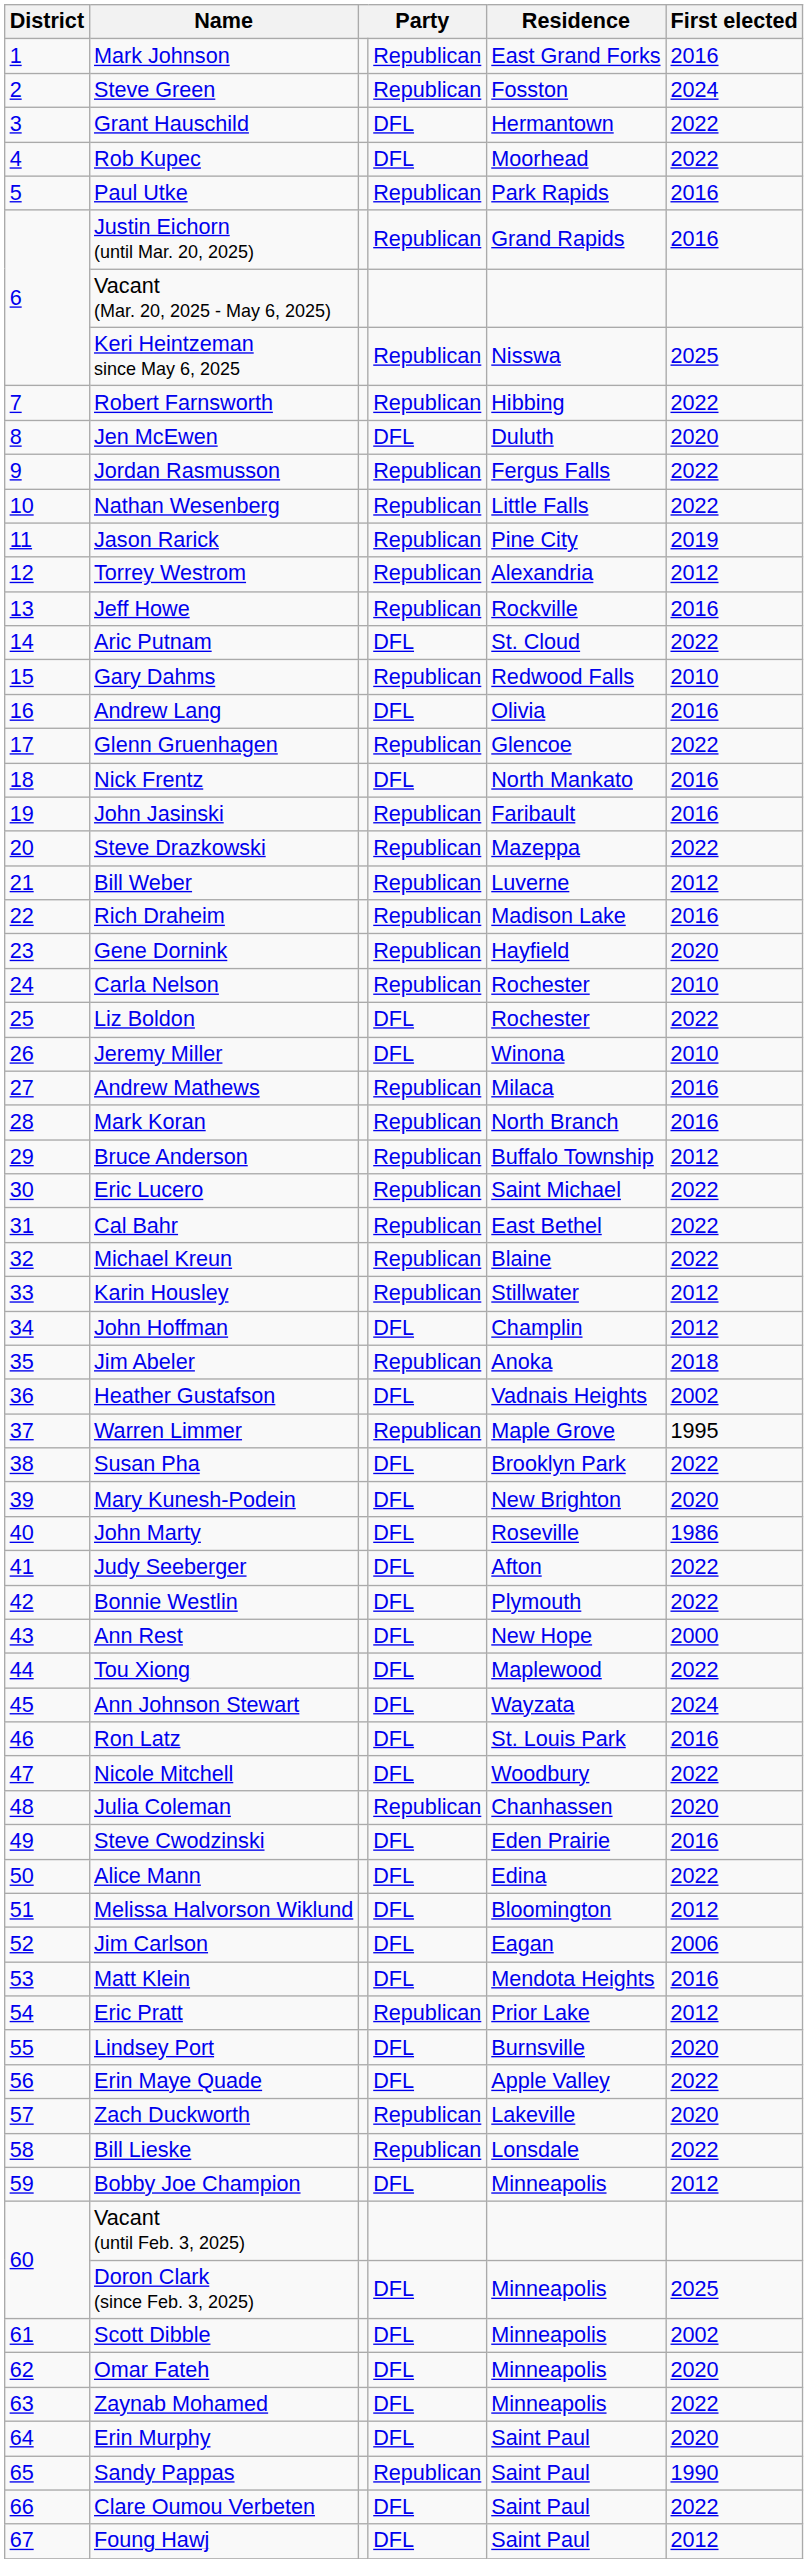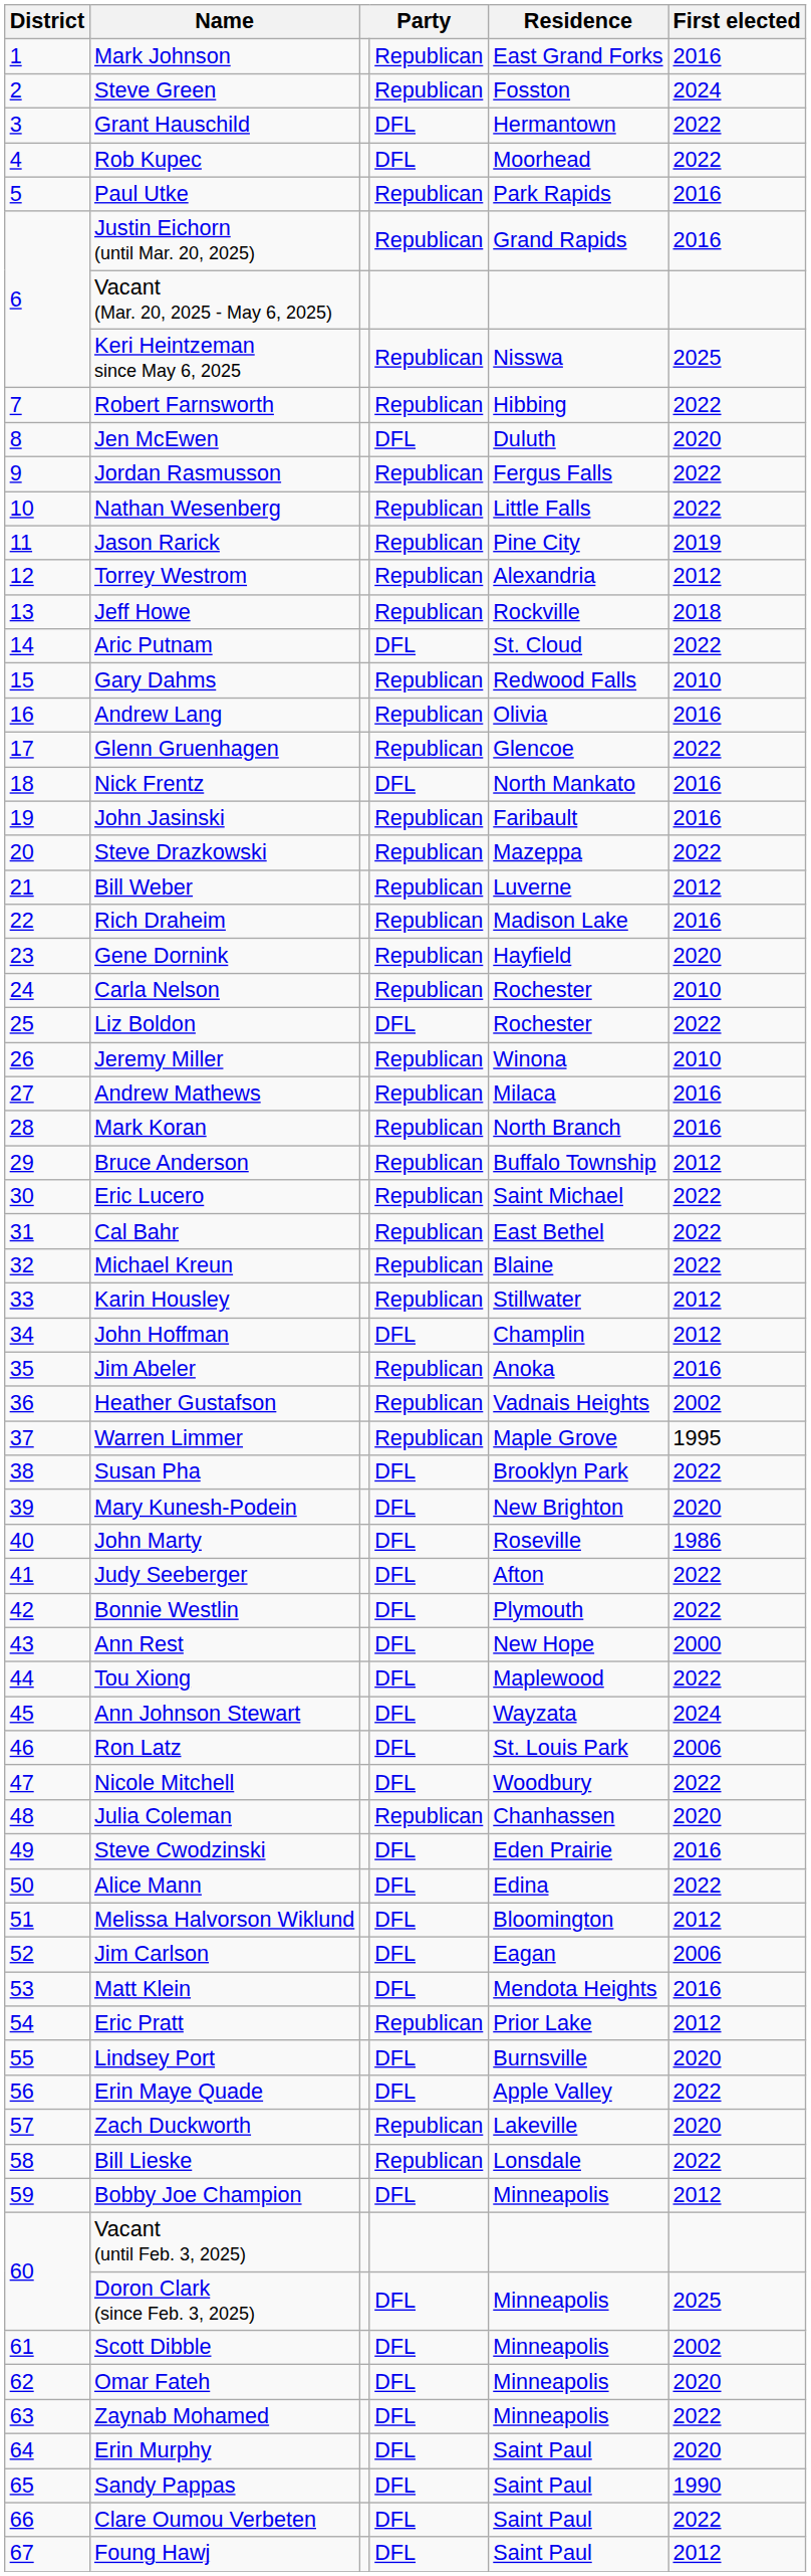Jeff Howe | First elected: 2016 -> 2018
Andrew Lang | column 4: DFL -> Republican
Jeremy Miller | column 4: DFL -> Republican
Jim Abeler | First elected: 2018 -> 2016
Heather Gustafson | column 4: DFL -> Republican
Ron Latz | First elected: 2016 -> 2006
Sandy Pappas | column 4: Republican -> DFL
